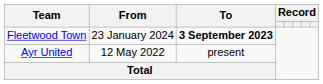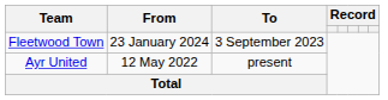Fleetwood Town | To: bold -> normal
